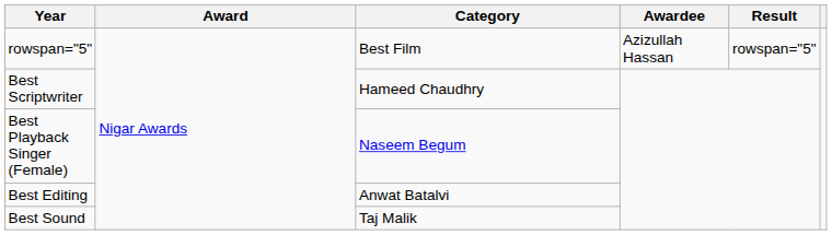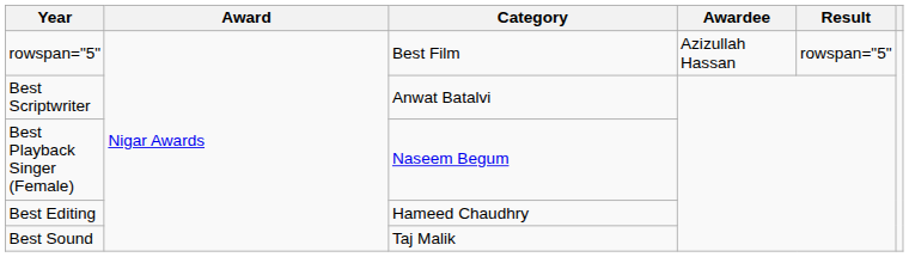Best Scriptwriter | Category: Hameed Chaudhry -> Anwat Batalvi
Best Editing | Category: Anwat Batalvi -> Hameed Chaudhry
